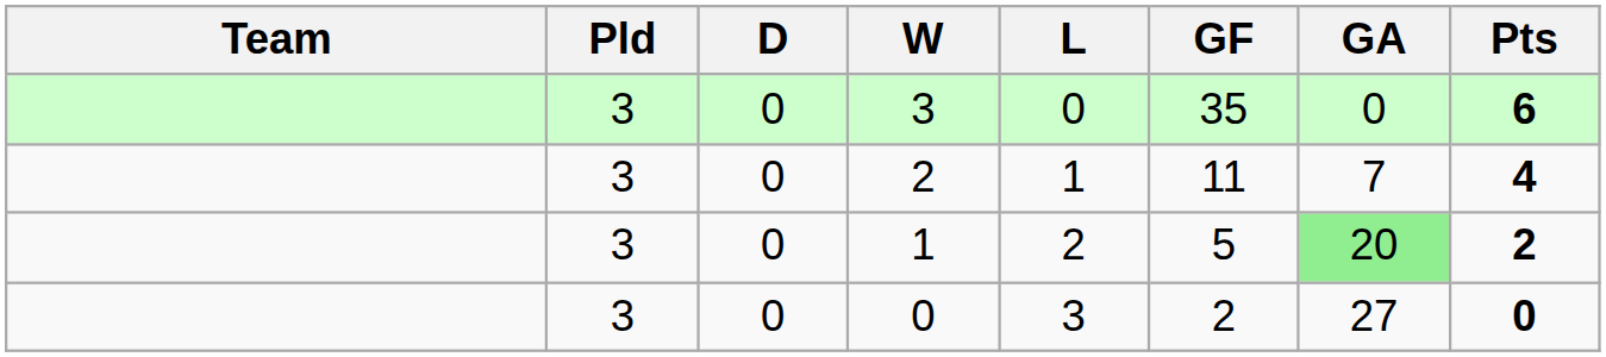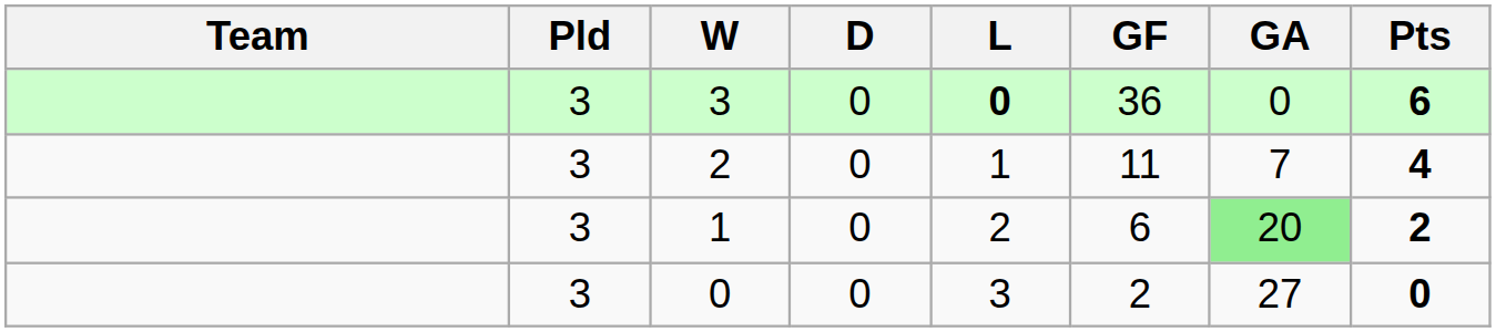columns swapped: W <-> D
row 2 | L: normal -> bold
row 2 | GF: 35 -> 36
row 4 | GF: 5 -> 6
